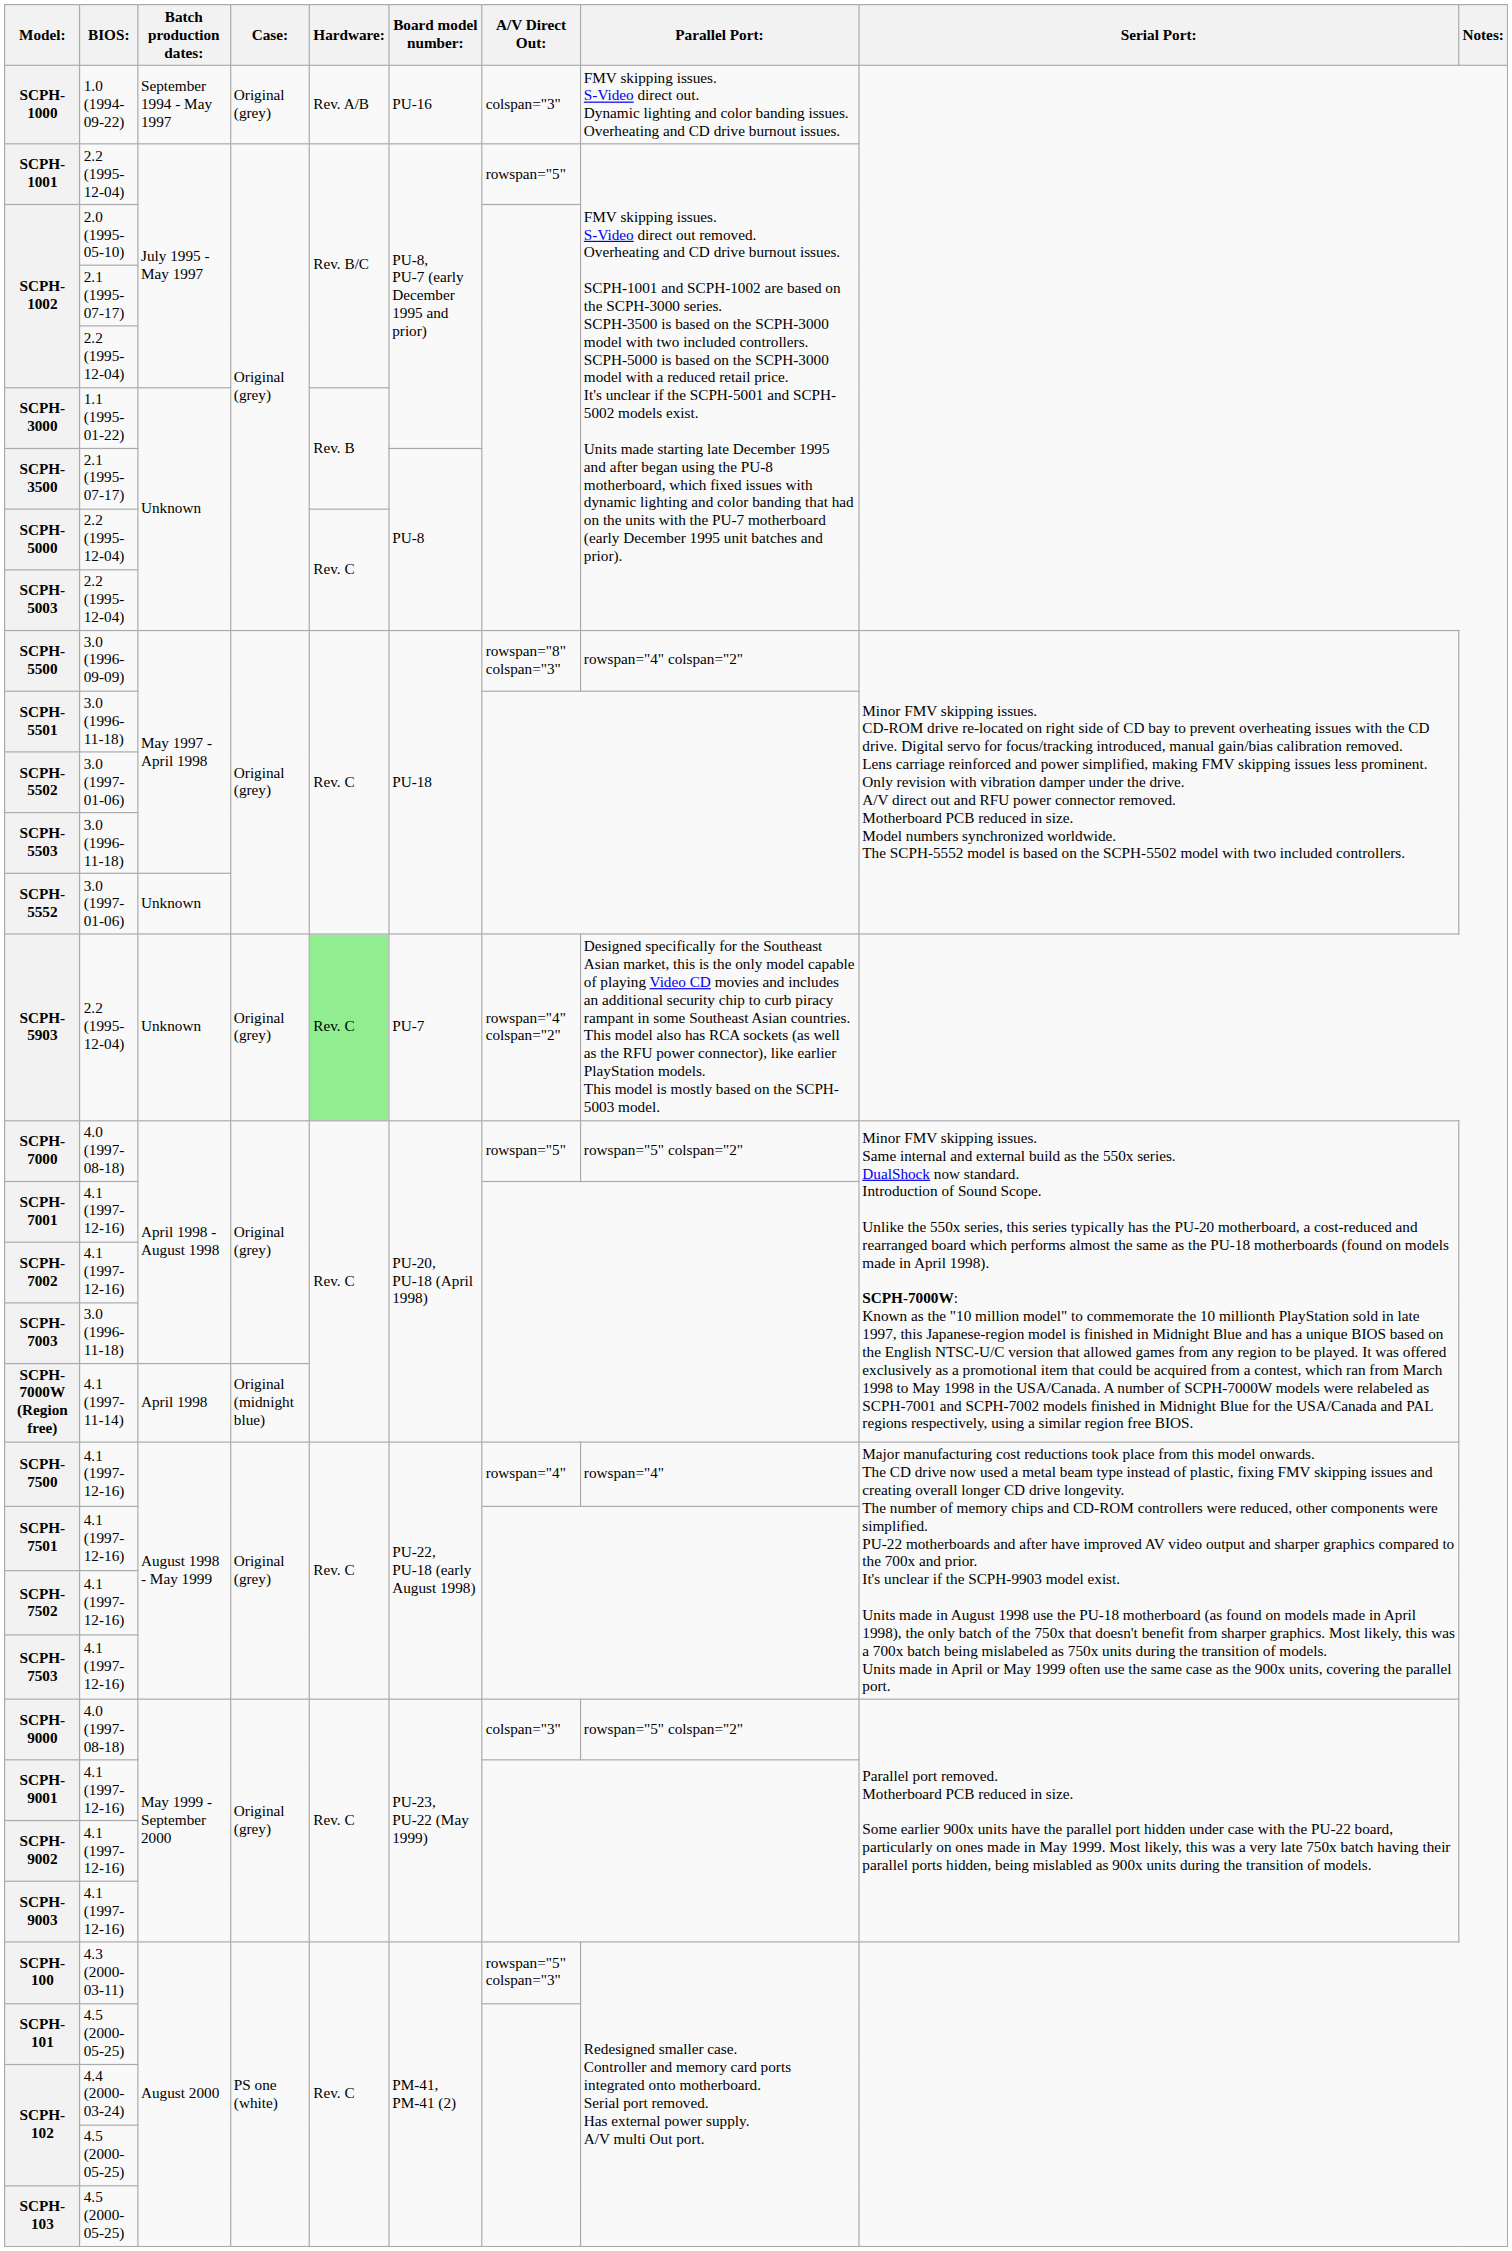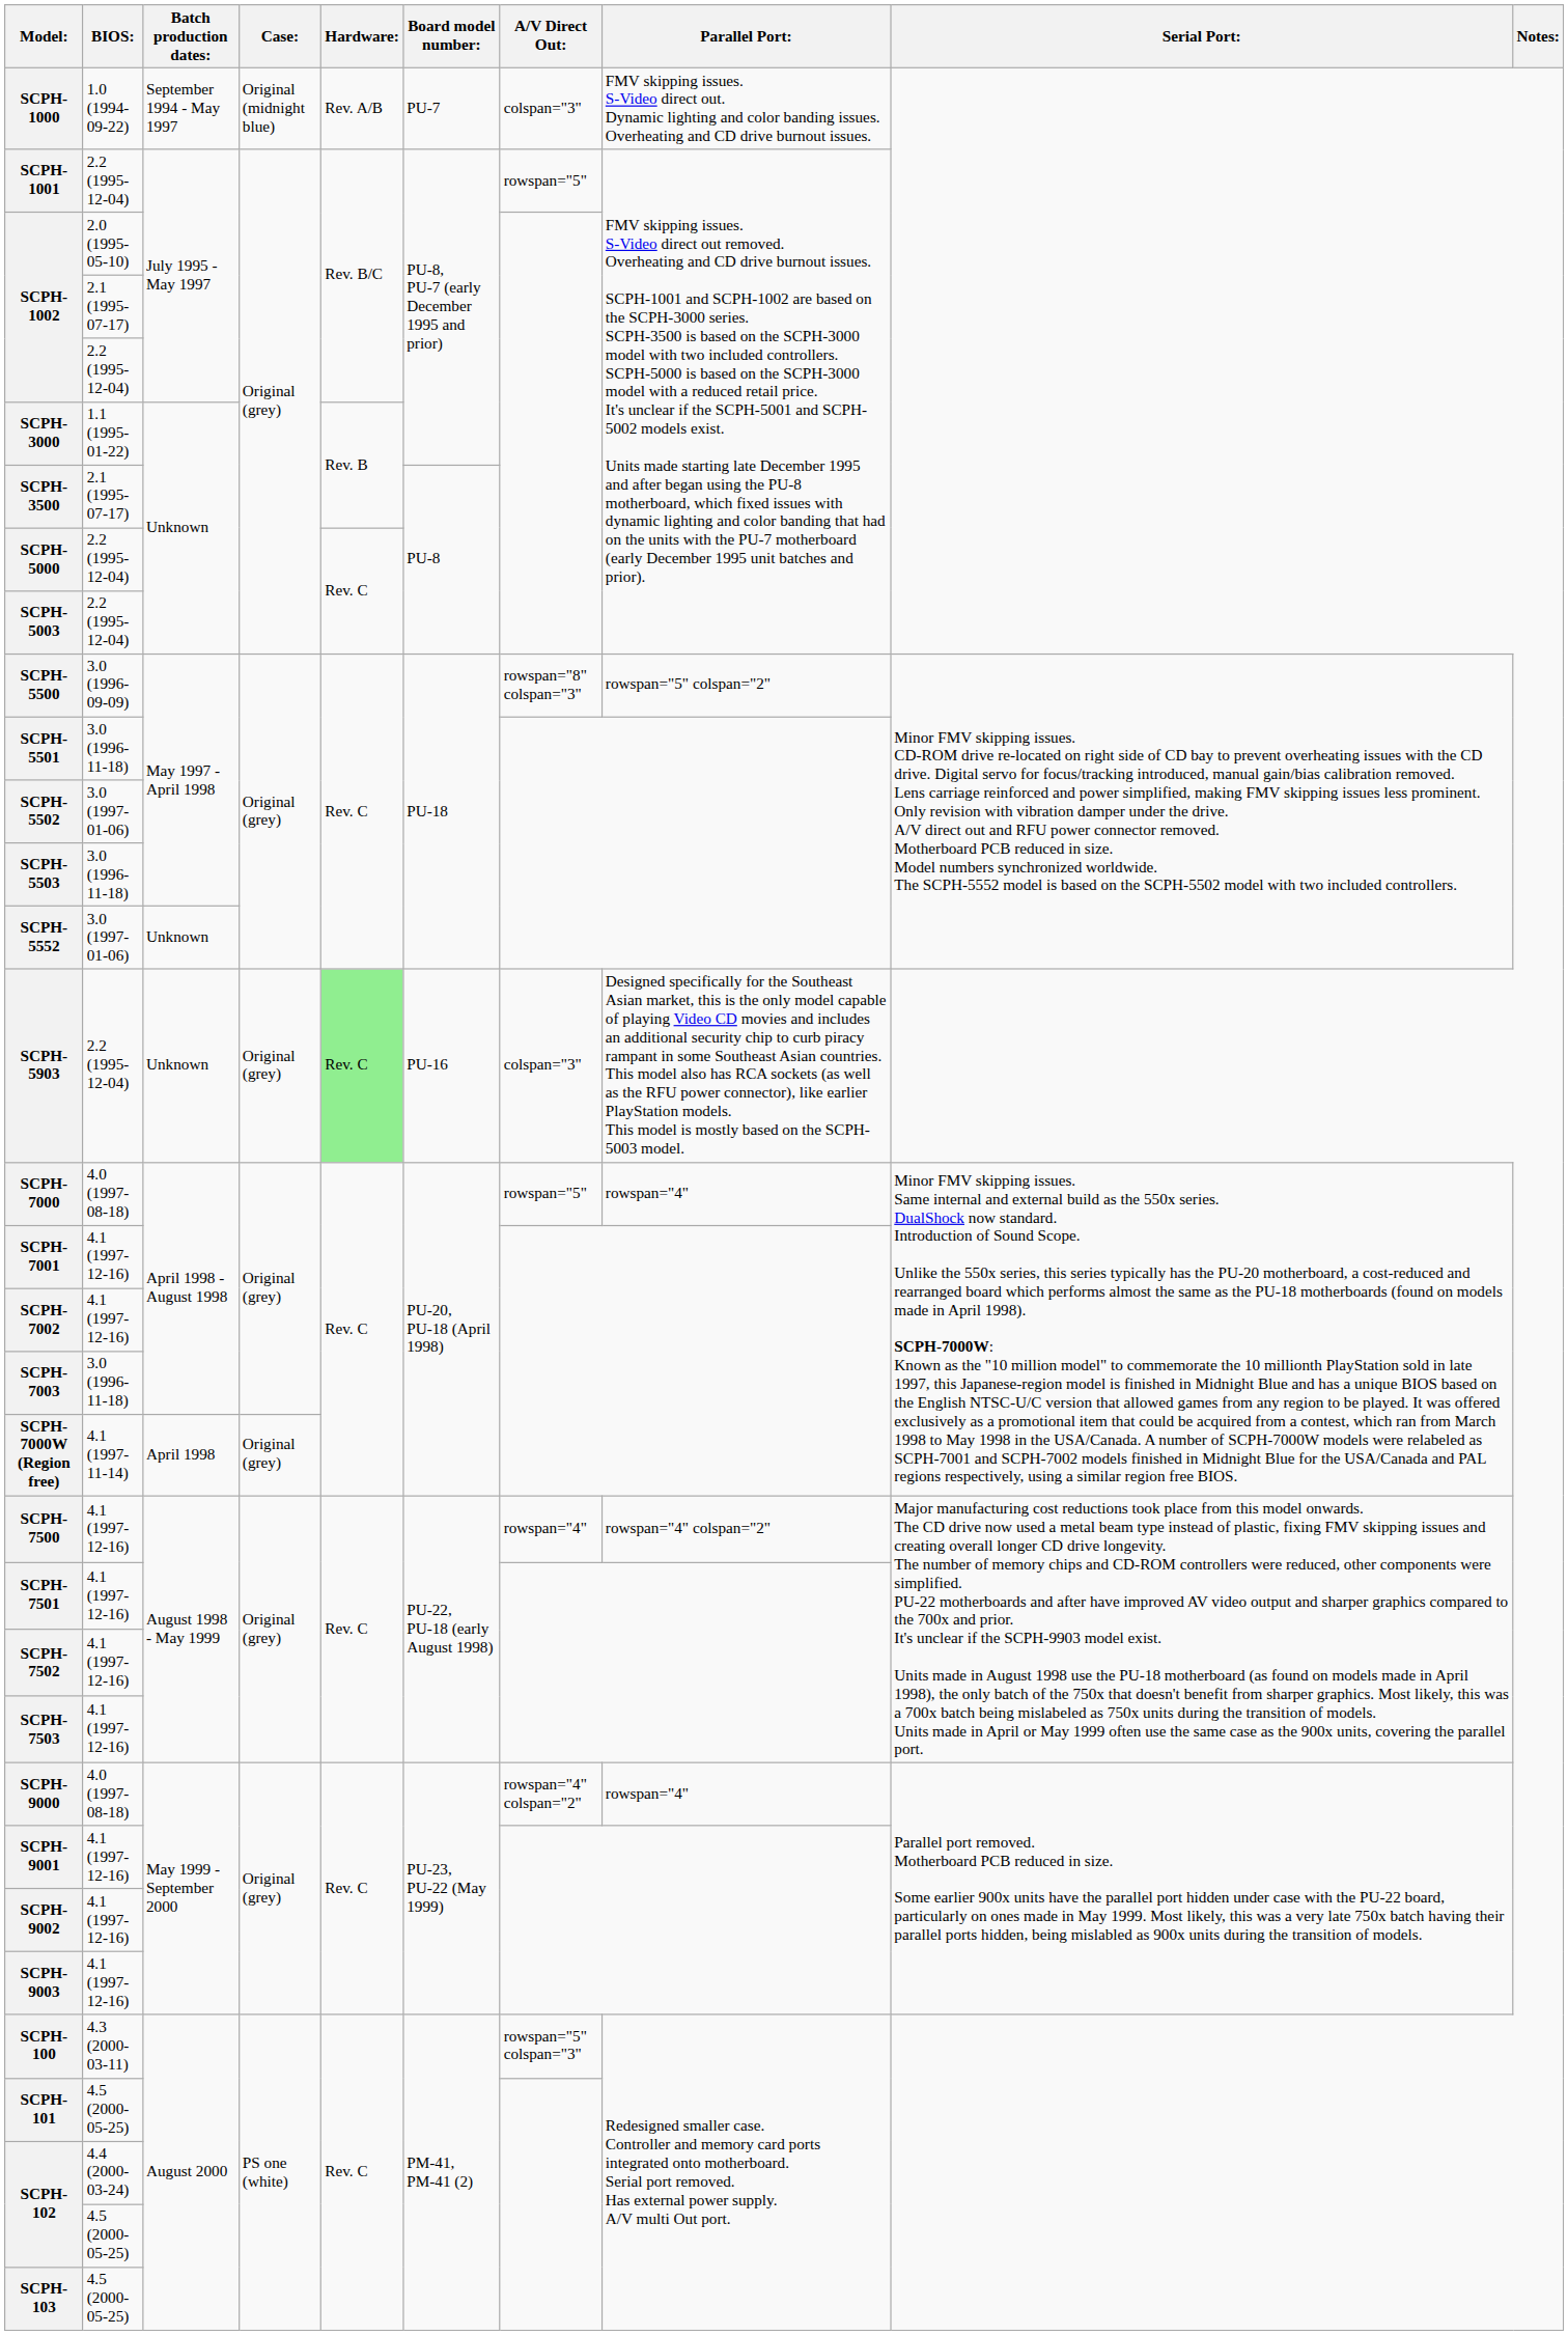SCPH-1000 | Case:: Original (grey) -> Original (midnight blue)
SCPH-1000 | Board model number:: PU-16 -> PU-7
SCPH-5500 | Parallel Port:: rowspan="4" colspan="2" -> rowspan="5" colspan="2"
SCPH-5903 | Board model number:: PU-7 -> PU-16
SCPH-5903 | A/V Direct Out:: rowspan="4" colspan="2" -> colspan="3"
SCPH-7000 | Parallel Port:: rowspan="5" colspan="2" -> rowspan="4"
SCPH-7000W (Region free) | Case:: Original (midnight blue) -> Original (grey)
SCPH-7500 | Parallel Port:: rowspan="4" -> rowspan="4" colspan="2"
SCPH-9000 | A/V Direct Out:: colspan="3" -> rowspan="4" colspan="2"
SCPH-9000 | Parallel Port:: rowspan="5" colspan="2" -> rowspan="4"
